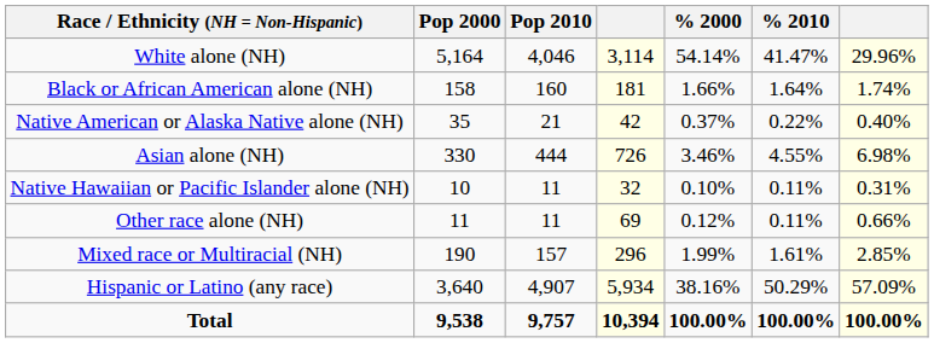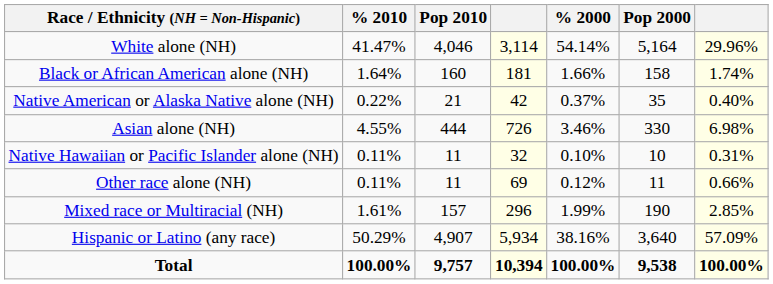columns swapped: Pop 2000 <-> % 2010
